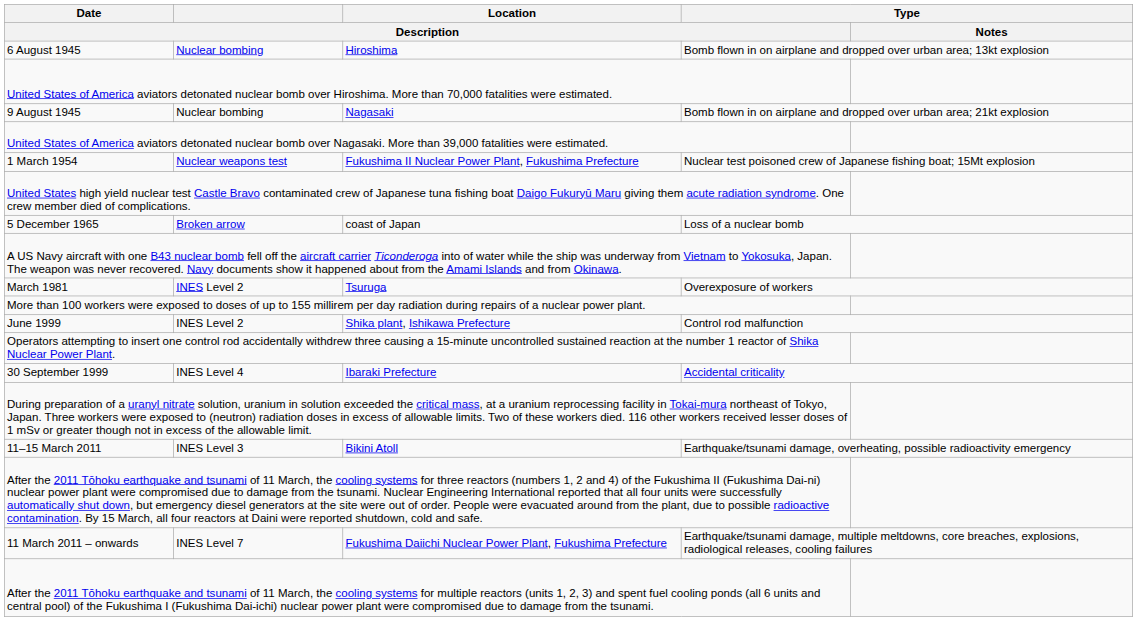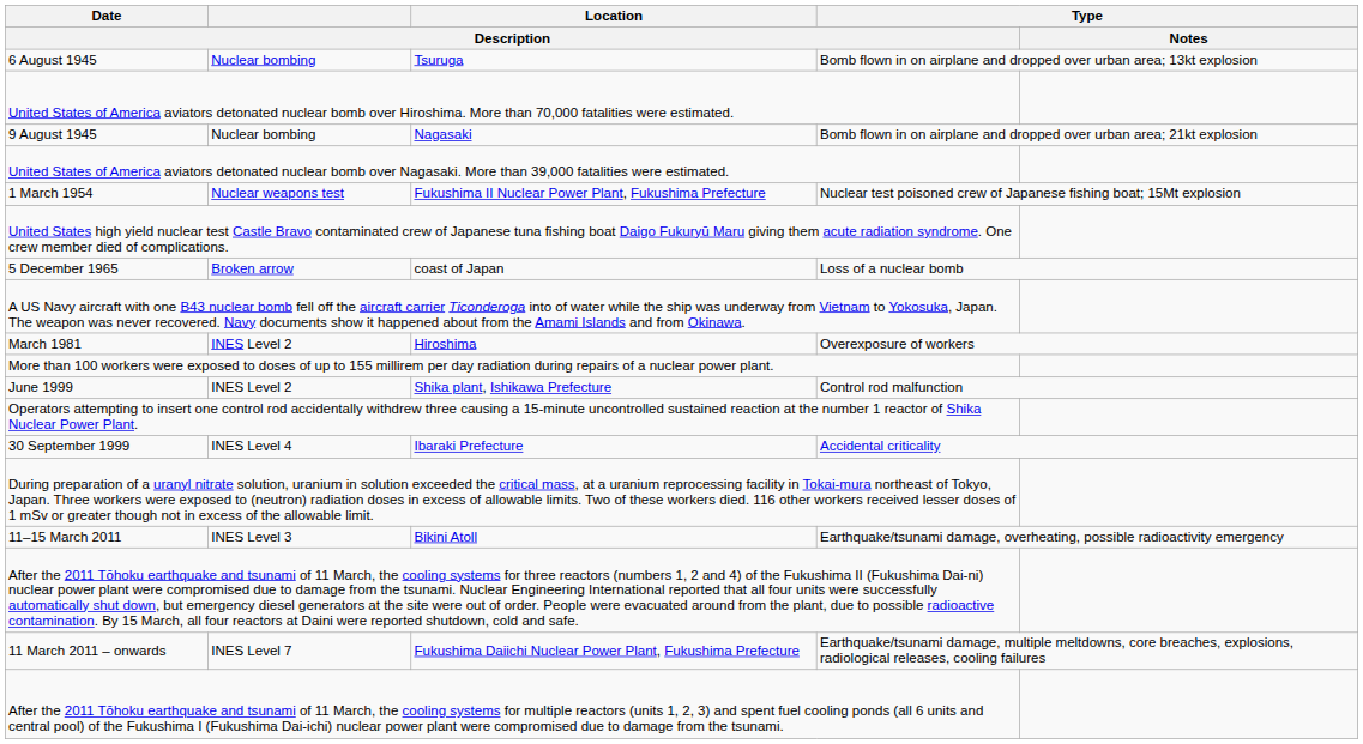6 August 1945 | Location / Description: Hiroshima -> Tsuruga
March 1981 | Location / Description: Tsuruga -> Hiroshima
